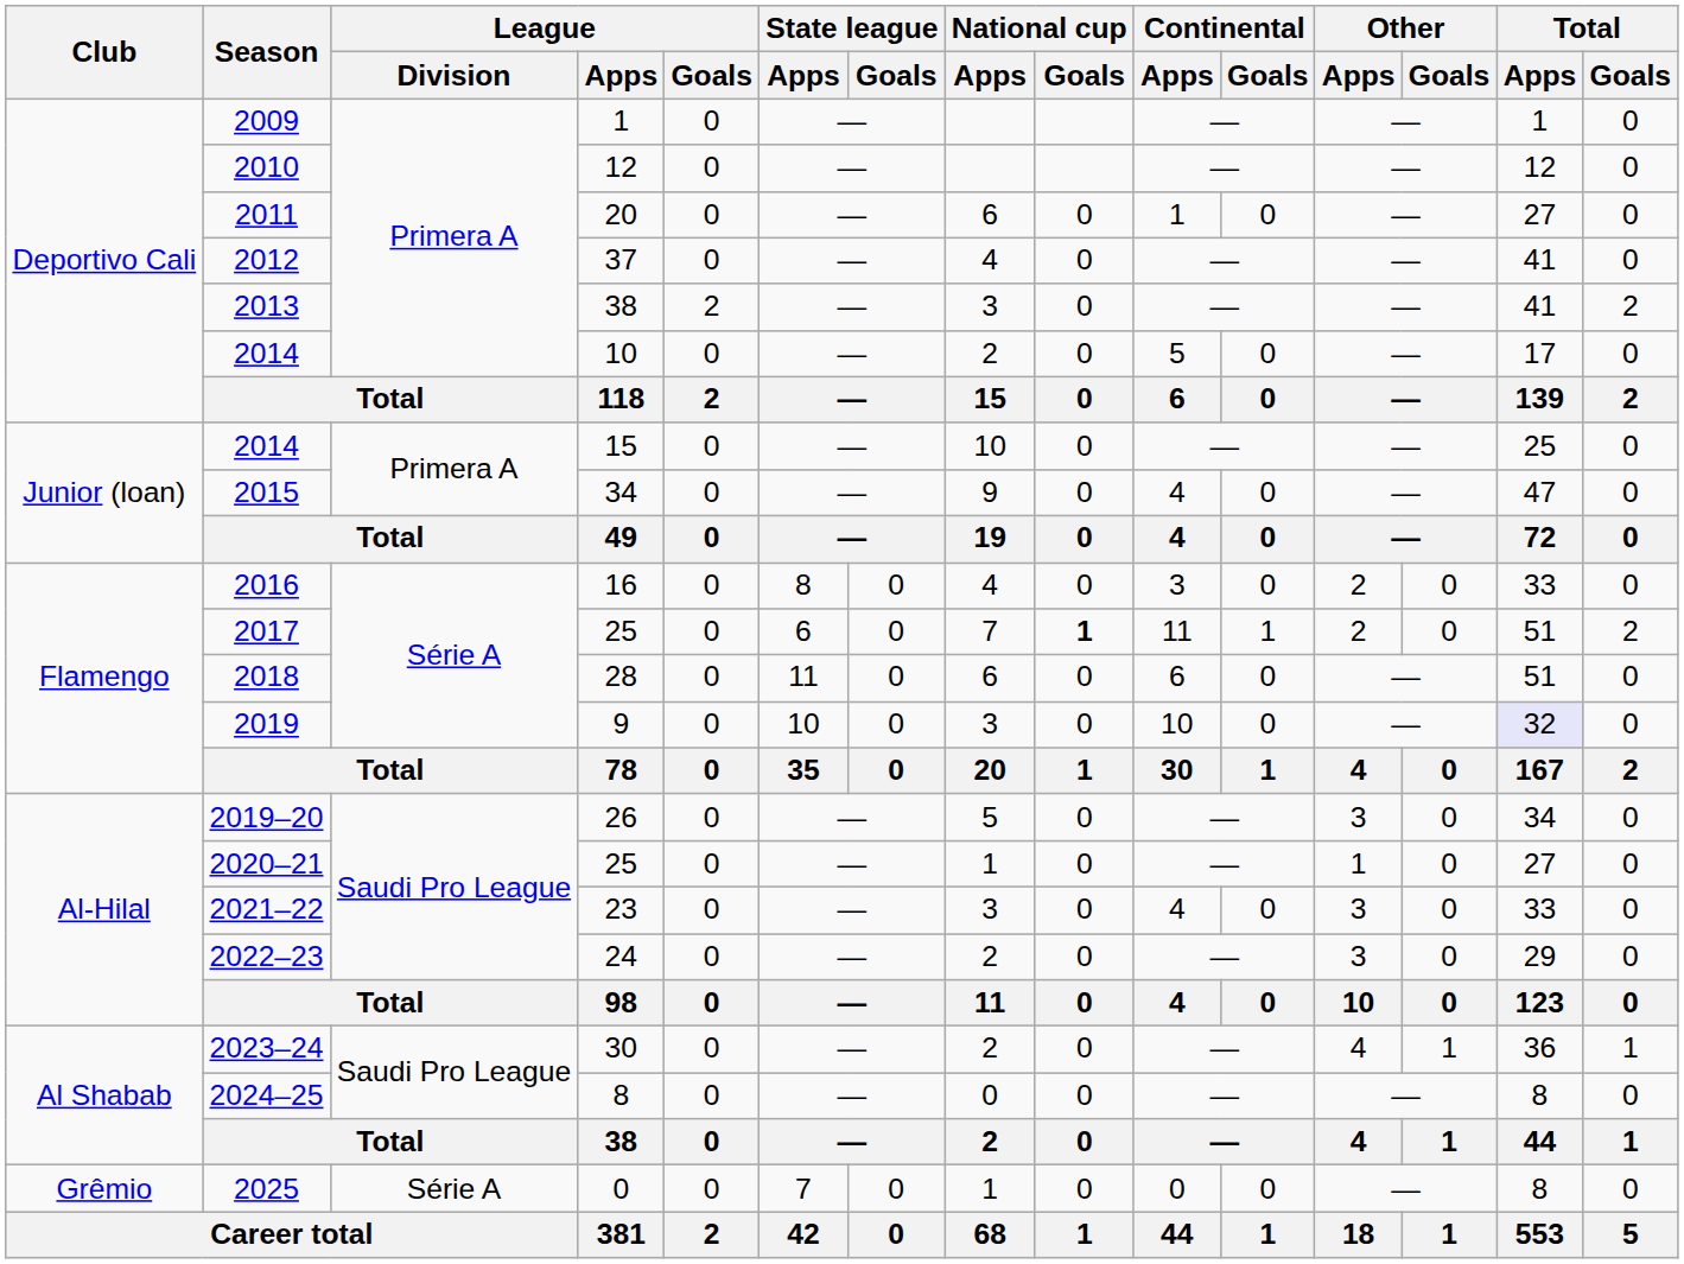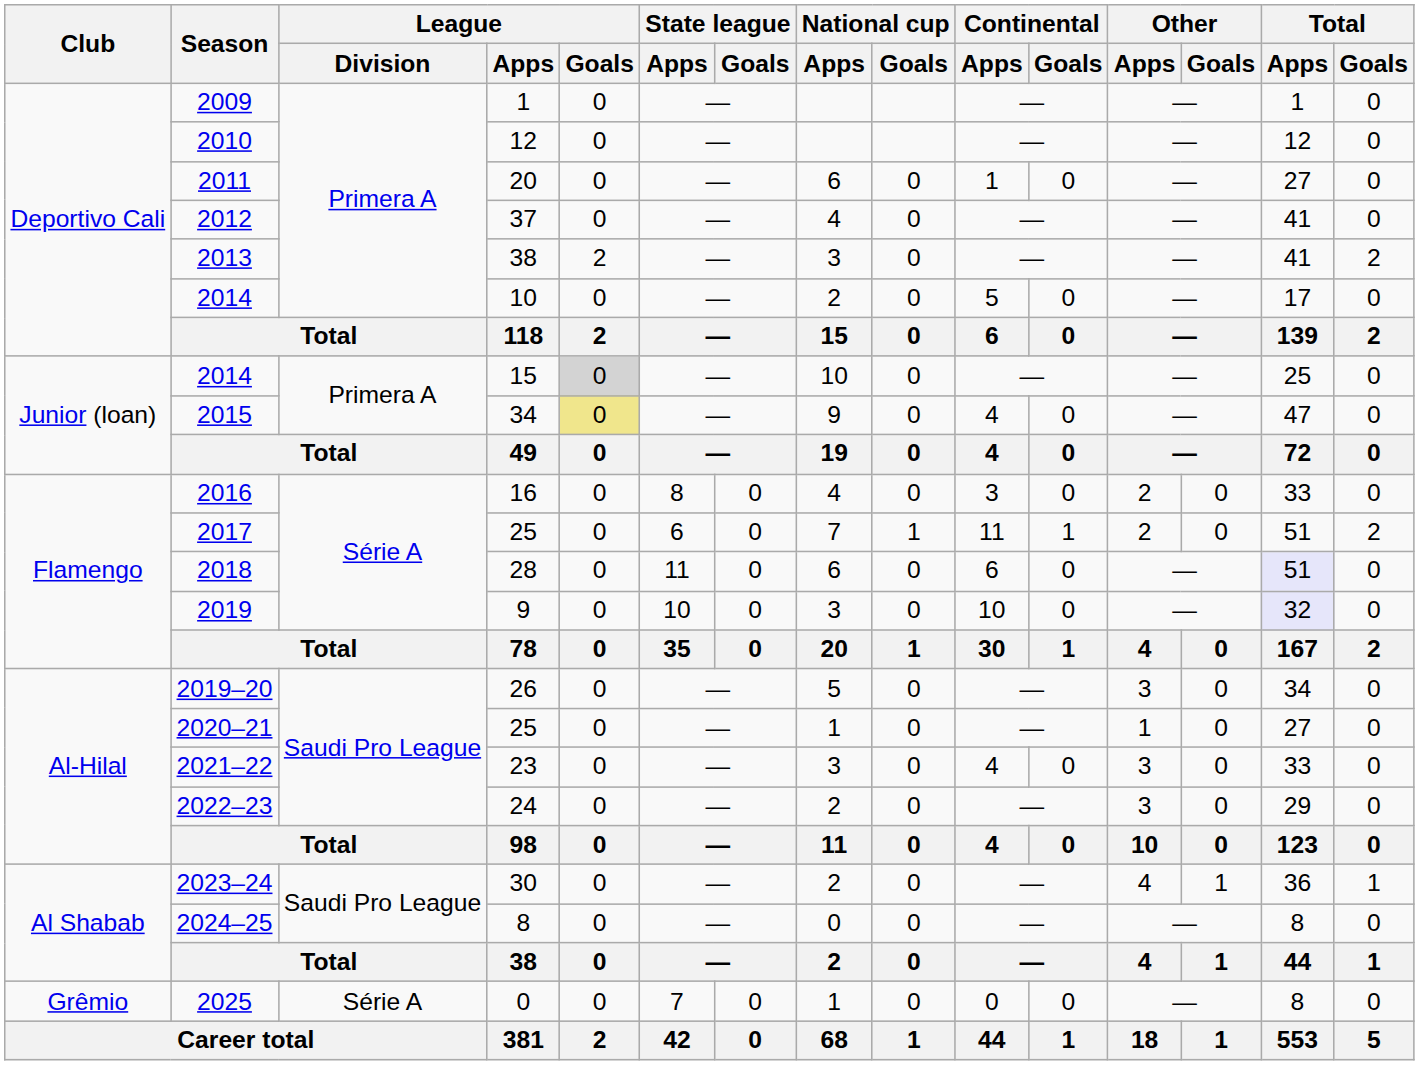2014 / 15 | League / Goals: no background -> lightgrey background
2015 | League / Goals: no background -> khaki background
2017 | National cup / Goals: bold -> normal
2018 | Total / Apps: no background -> lavender background
